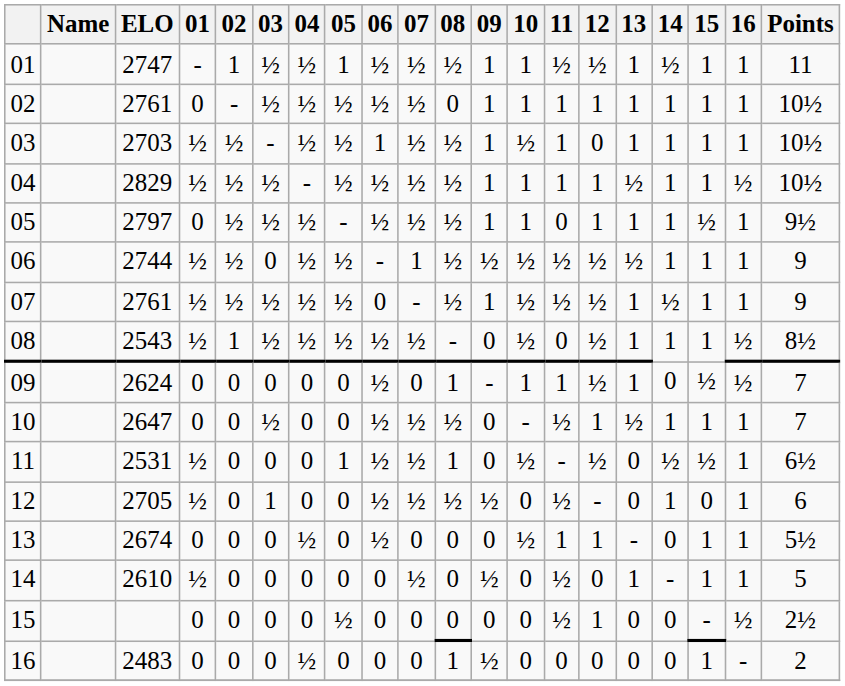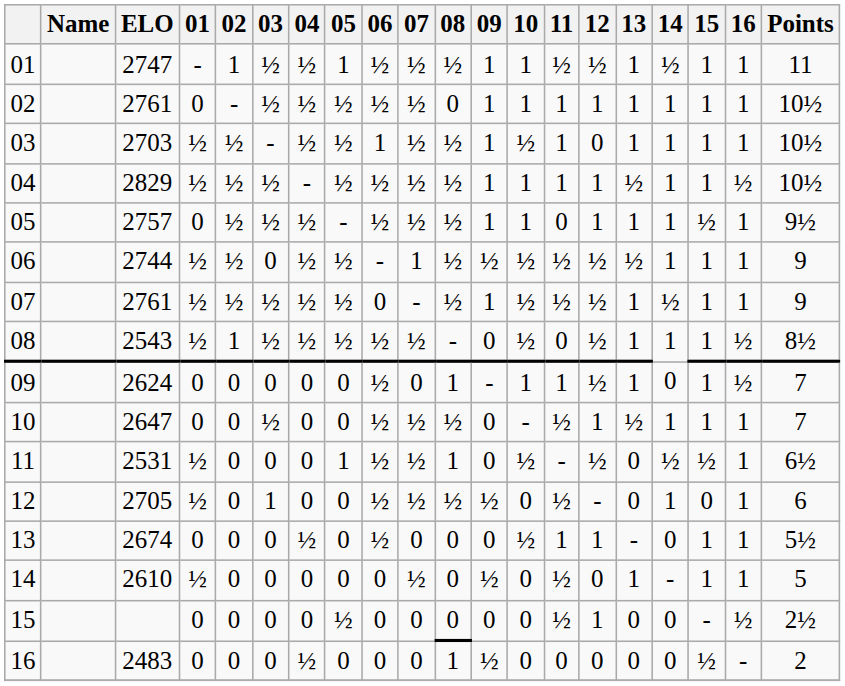row 6 | ELO: 2797 -> 2757
row 10 | 15: ½ -> 1
row 17 | 15: 1 -> ½
